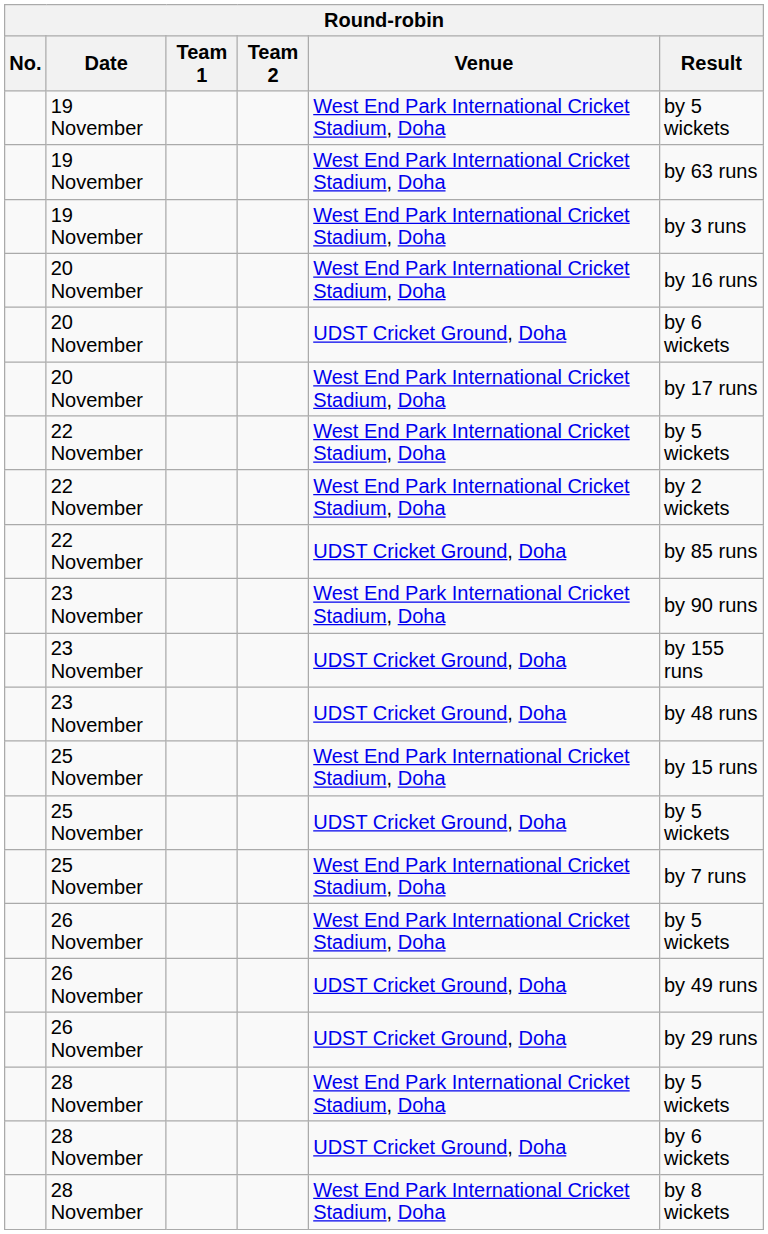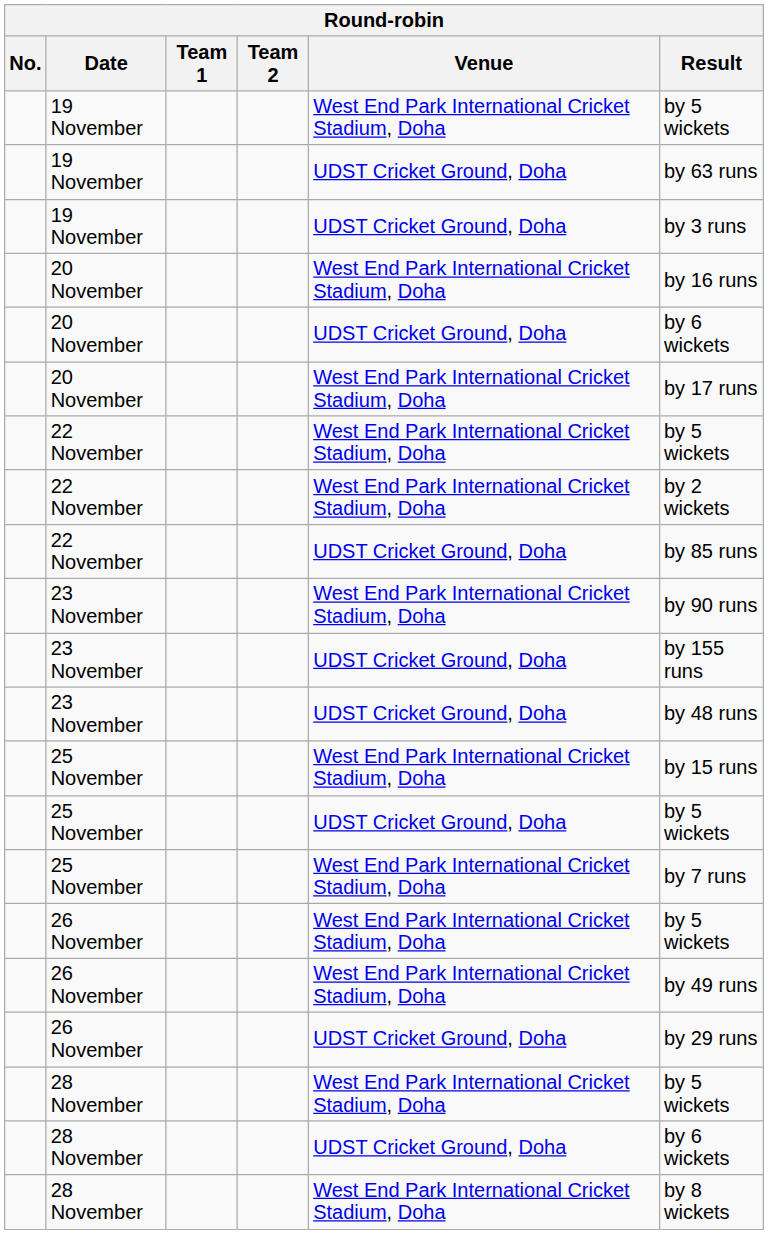row 4 | Venue: West End Park International Cricket Stadium, Doha -> UDST Cricket Ground, Doha
row 5 | Venue: West End Park International Cricket Stadium, Doha -> UDST Cricket Ground, Doha
row 19 | Venue: UDST Cricket Ground, Doha -> West End Park International Cricket Stadium, Doha
